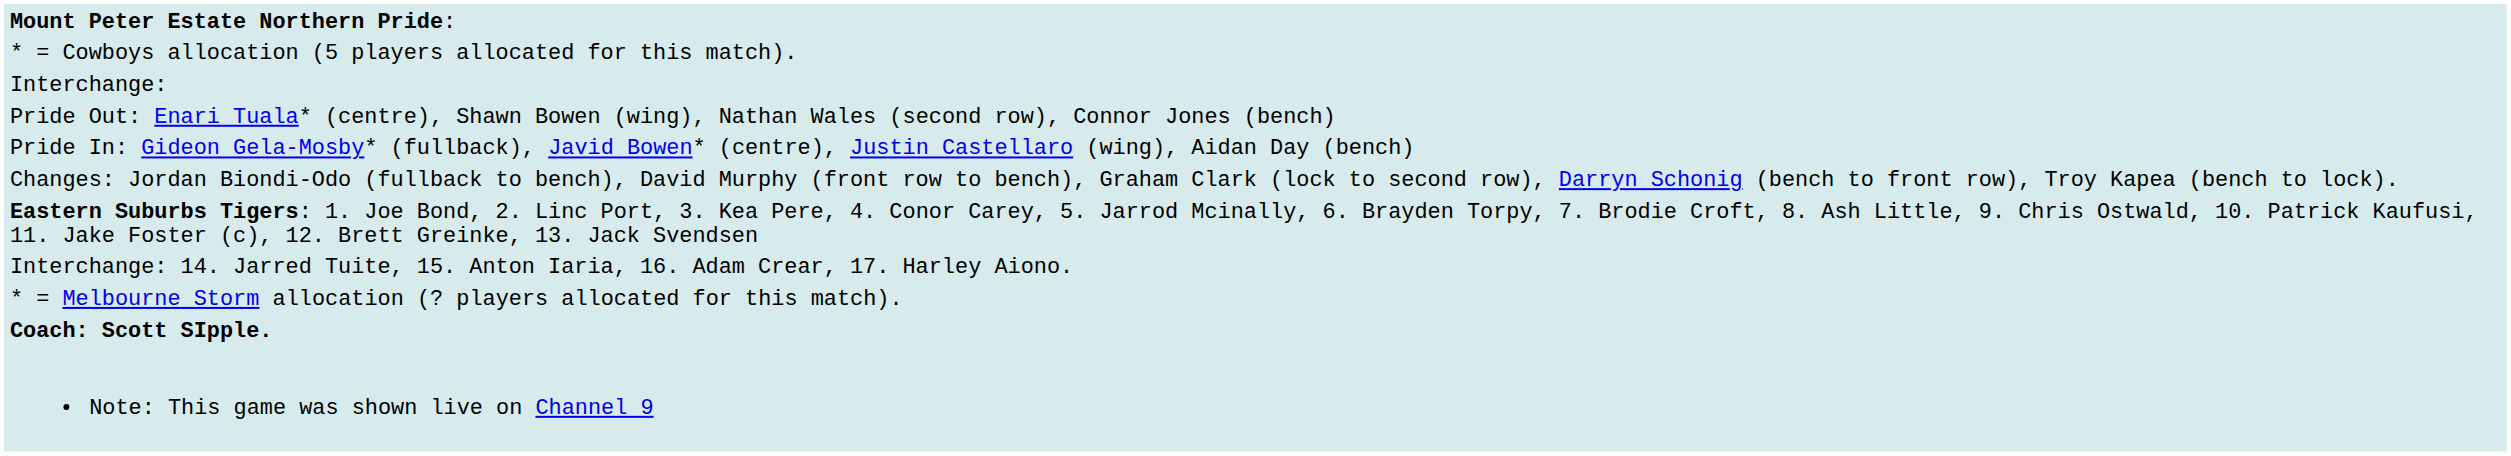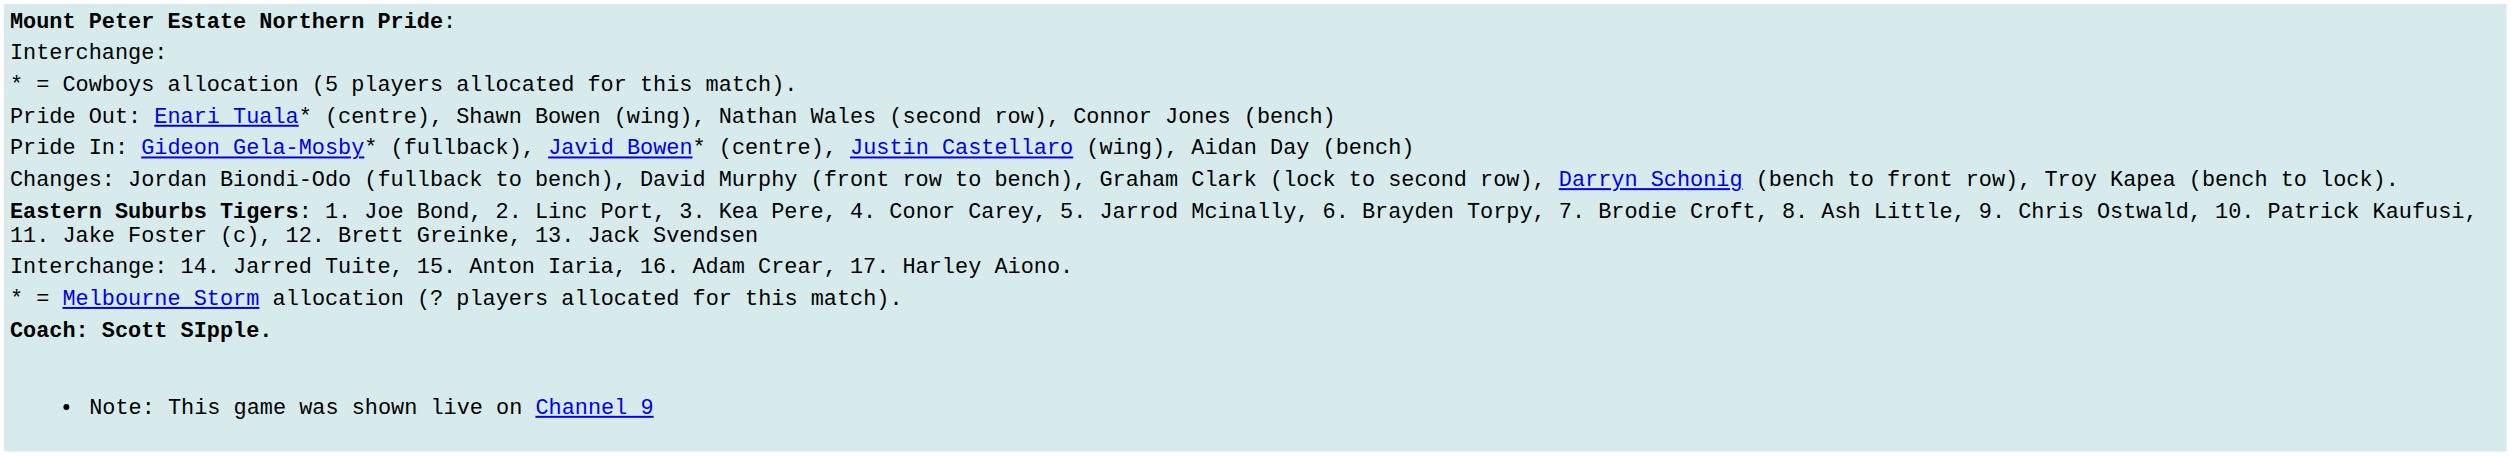row 2 | column 1: * = Cowboys allocation (5 players allocated for this match). -> Interchange:
row 3 | column 1: Interchange: -> * = Cowboys allocation (5 players allocated for this match).
